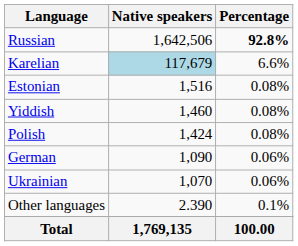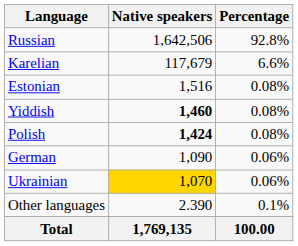Russian | Percentage: bold -> normal
Karelian | Native speakers: lightblue background -> no background
Yiddish | Native speakers: normal -> bold
Polish | Native speakers: normal -> bold
Ukrainian | Native speakers: no background -> gold background
